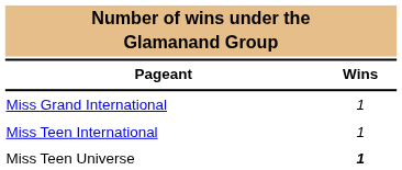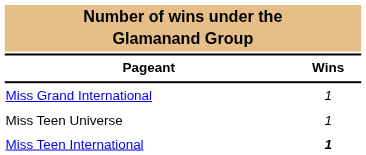row 4 | column 1: Miss Teen International -> Miss Teen Universe
row 5 | column 1: Miss Teen Universe -> Miss Teen International
